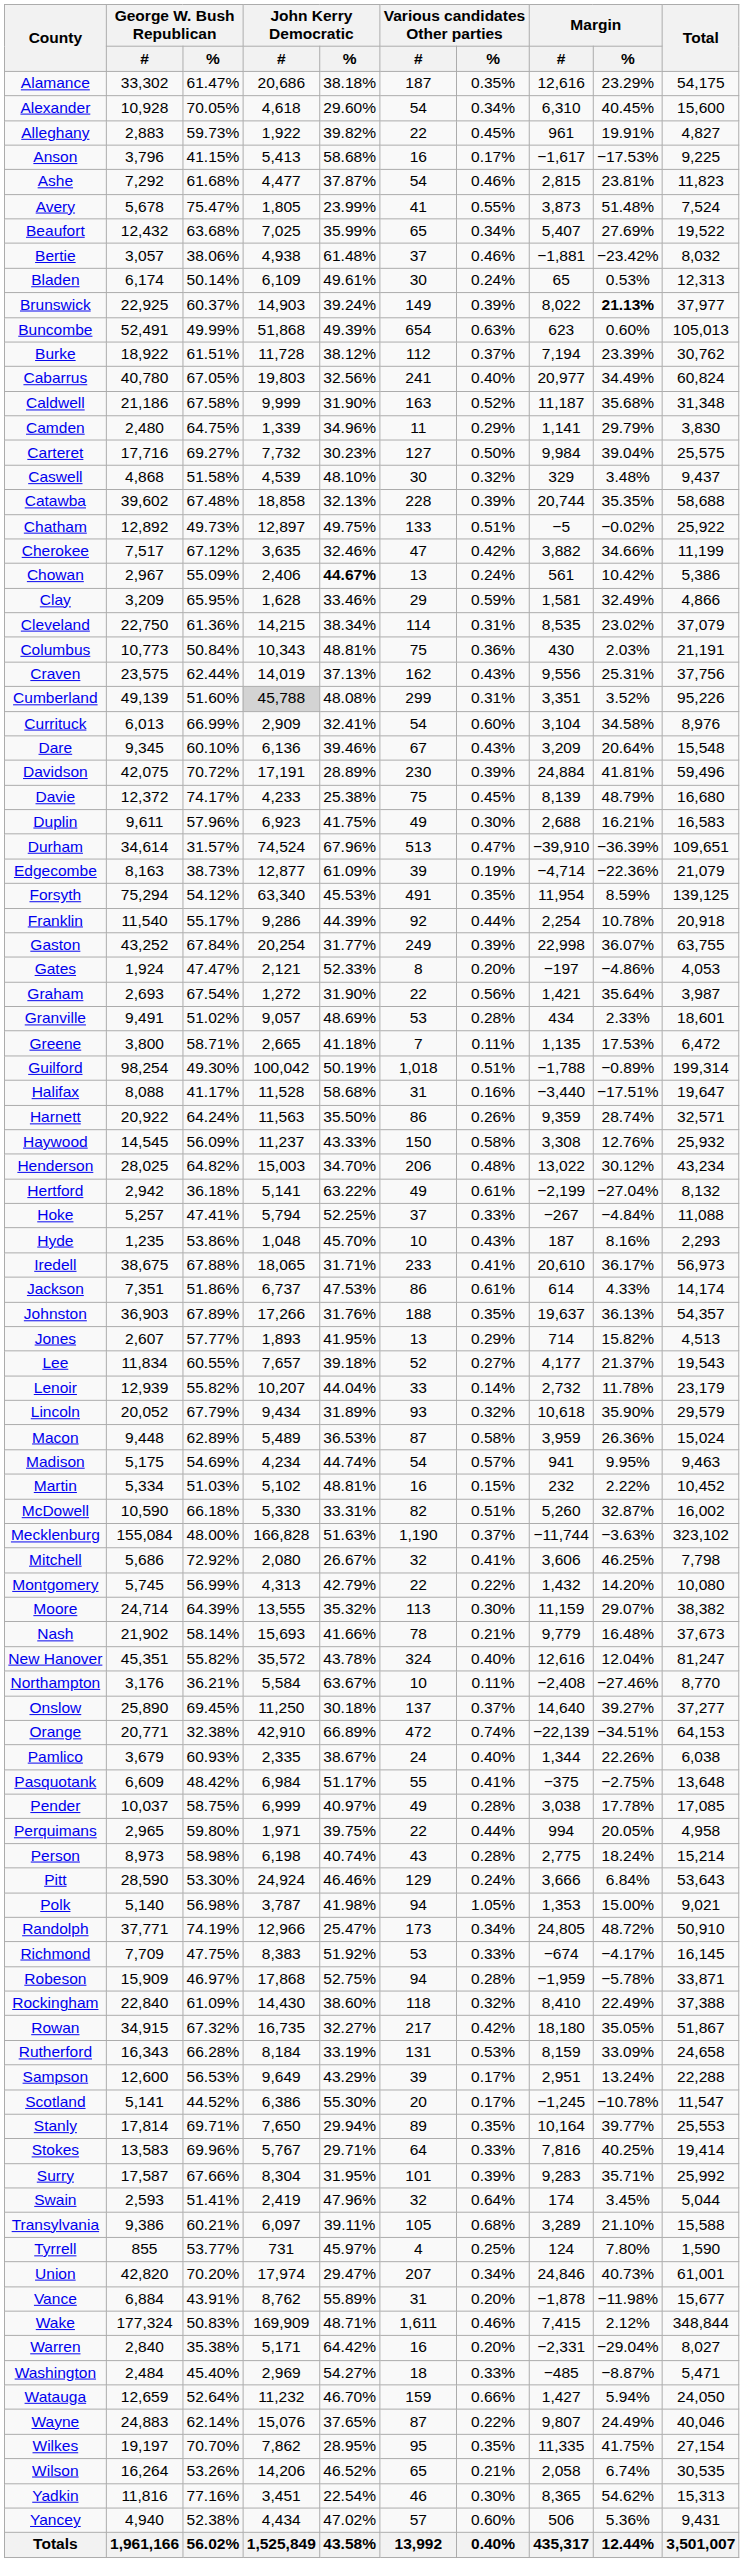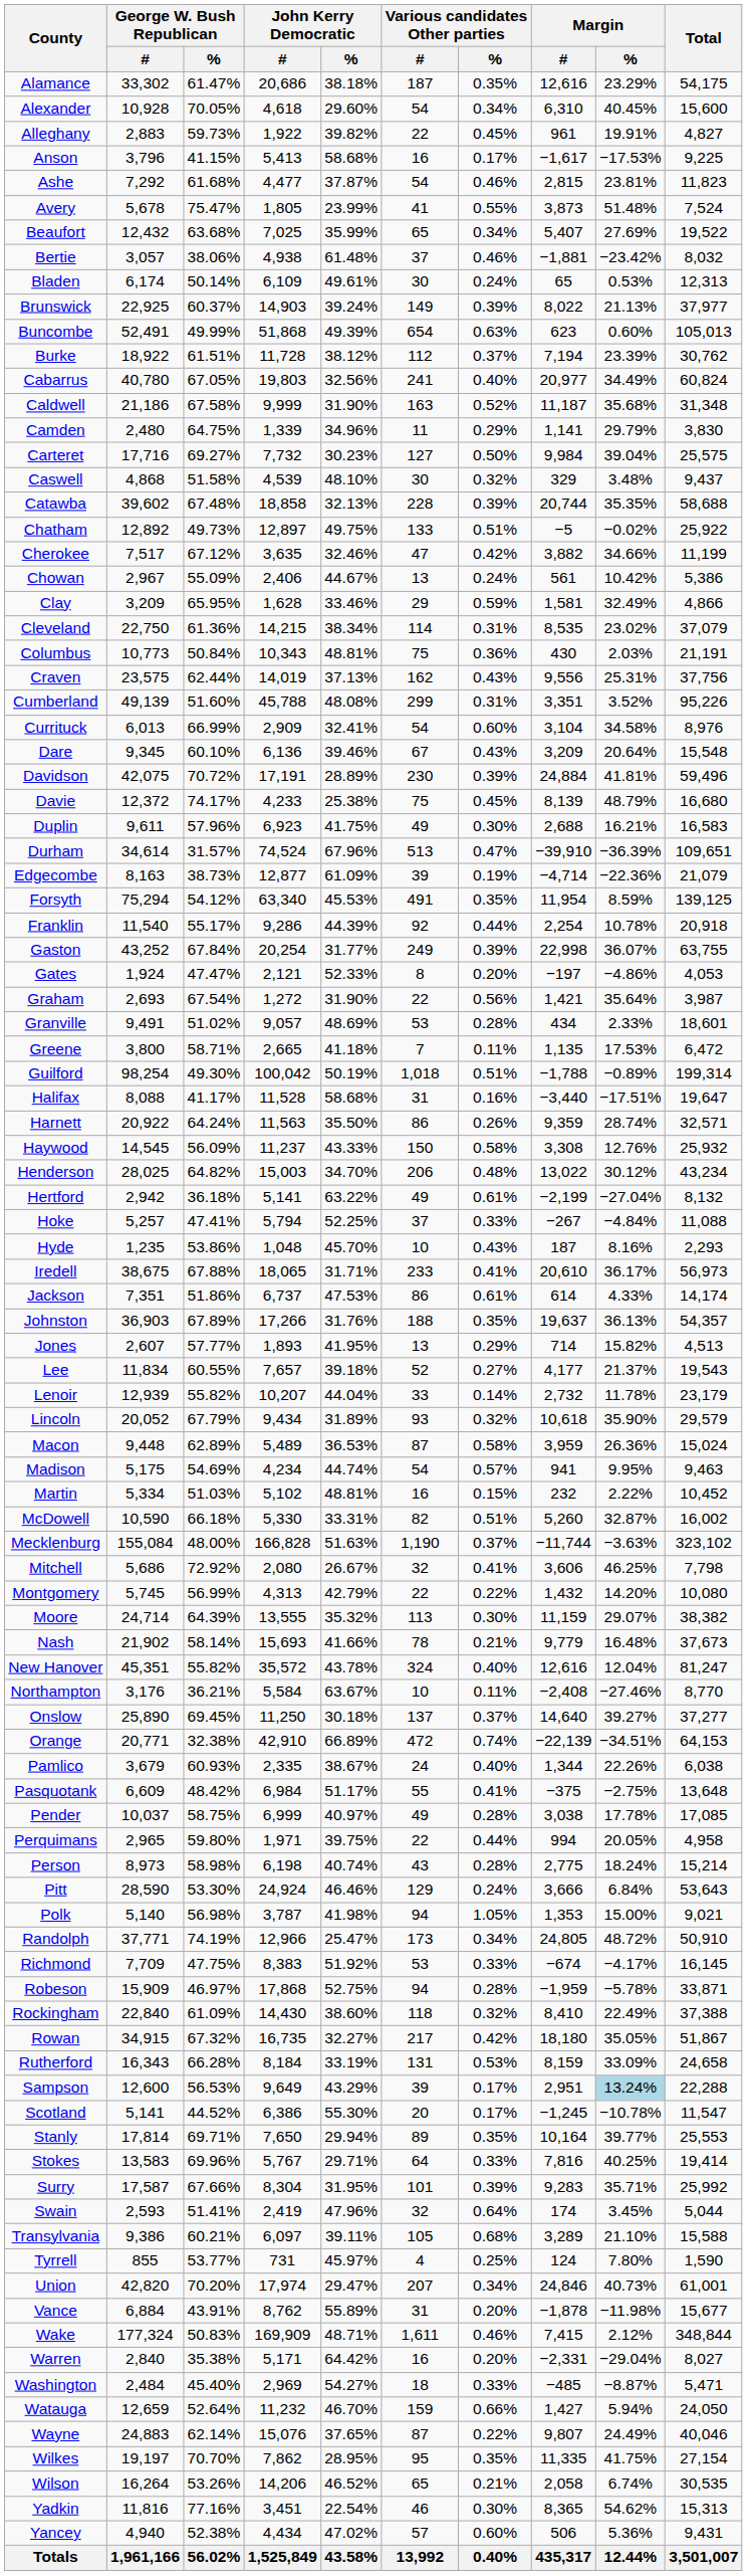Brunswick | Margin / %: bold -> normal
Chowan | John Kerry Democratic / %: bold -> normal
Cumberland | John Kerry Democratic / #: lightgrey background -> no background
Sampson | Margin / %: no background -> lightblue background
